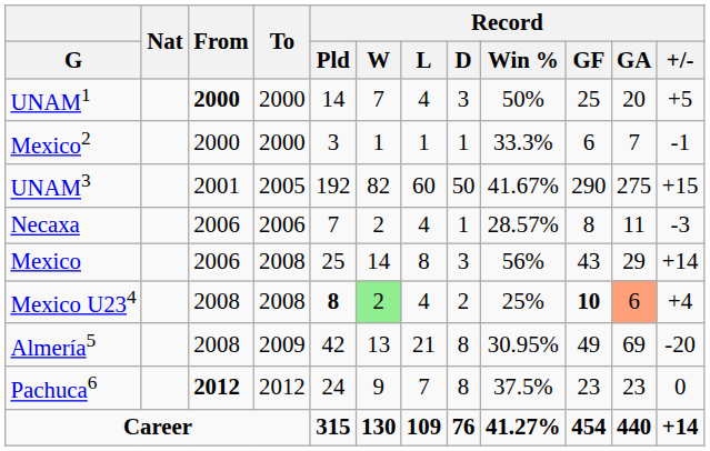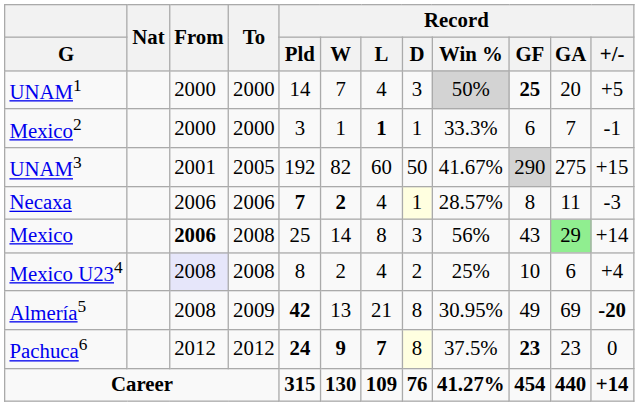UNAM1 | From: bold -> normal
UNAM1 | Record / Win %: no background -> lightgrey background
UNAM1 | Record / GF: normal -> bold
Mexico2 | Record / L: normal -> bold
UNAM3 | Record / GF: no background -> lightgrey background
Necaxa | Record / Pld: normal -> bold
Necaxa | Record / W: normal -> bold
Necaxa | Record / D: no background -> lightyellow background
Mexico | From: normal -> bold
Mexico | Record / GA: no background -> lightgreen background
Mexico U234 | From: no background -> lavender background
Mexico U234 | Record / Pld: bold -> normal
Mexico U234 | Record / W: lightgreen background -> no background
Mexico U234 | Record / GF: bold -> normal
Mexico U234 | Record / GA: lightsalmon background -> no background
Almería5 | Record / Pld: normal -> bold
Almería5 | Record / +/-: normal -> bold
Pachuca6 | From: bold -> normal
Pachuca6 | Record / Pld: normal -> bold
Pachuca6 | Record / W: normal -> bold
Pachuca6 | Record / L: normal -> bold
Pachuca6 | Record / D: no background -> lightyellow background
Pachuca6 | Record / GF: normal -> bold
